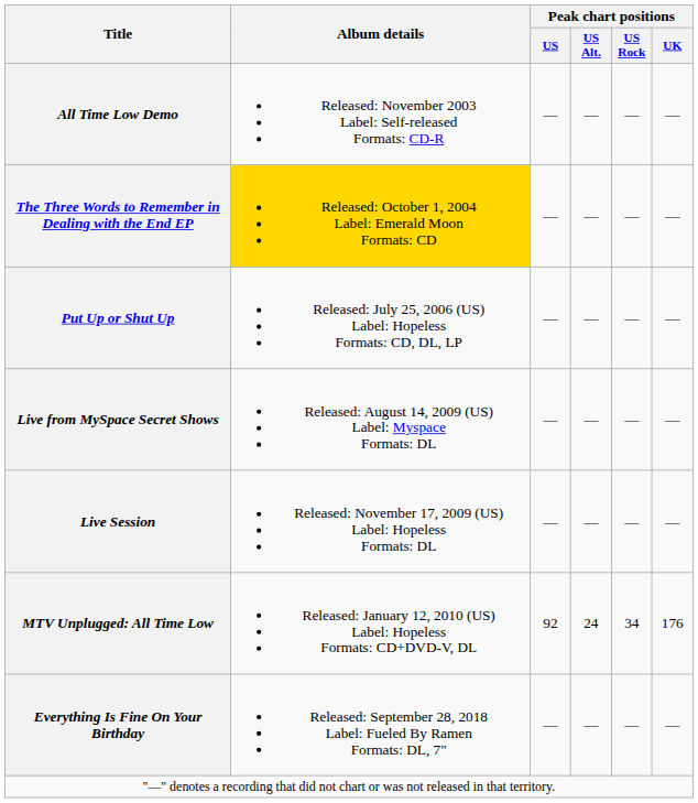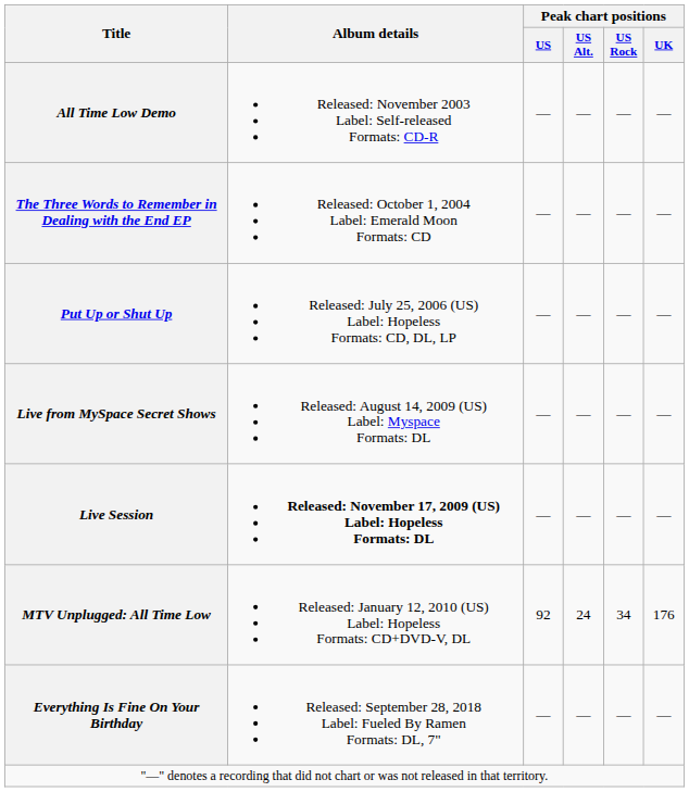The Three Words to Remember in Dealing with the End EP | Album details: gold background -> no background
Live Session | Album details: normal -> bold
